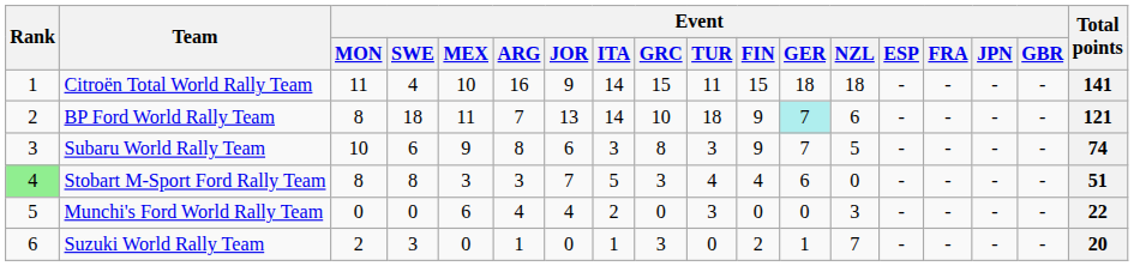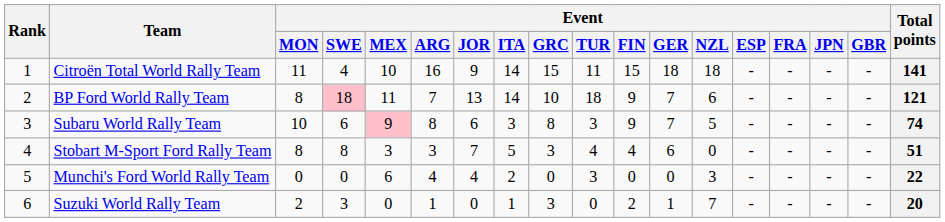BP Ford World Rally Team | Event / SWE: no background -> pink background
BP Ford World Rally Team | Event / GER: paleturquoise background -> no background
Subaru World Rally Team | Event / MEX: no background -> pink background
Stobart M-Sport Ford Rally Team | Rank: lightgreen background -> no background
